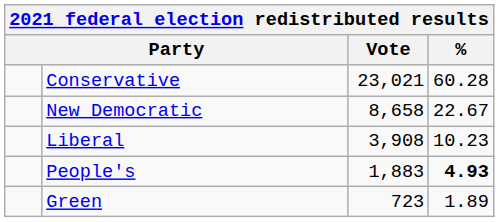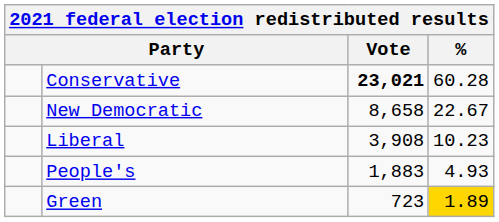Conservative | Vote: normal -> bold
People's | %: bold -> normal
Green | %: no background -> gold background
